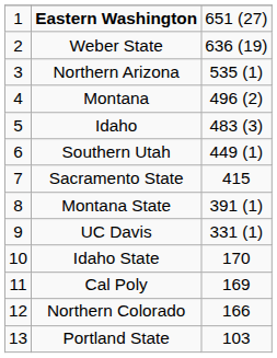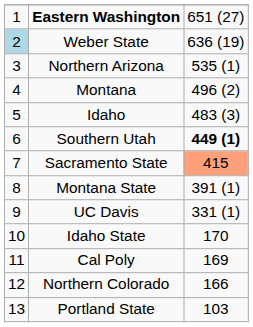Weber State | column 1: no background -> lightblue background
Southern Utah | column 3: normal -> bold
Sacramento State | column 3: no background -> lightsalmon background
